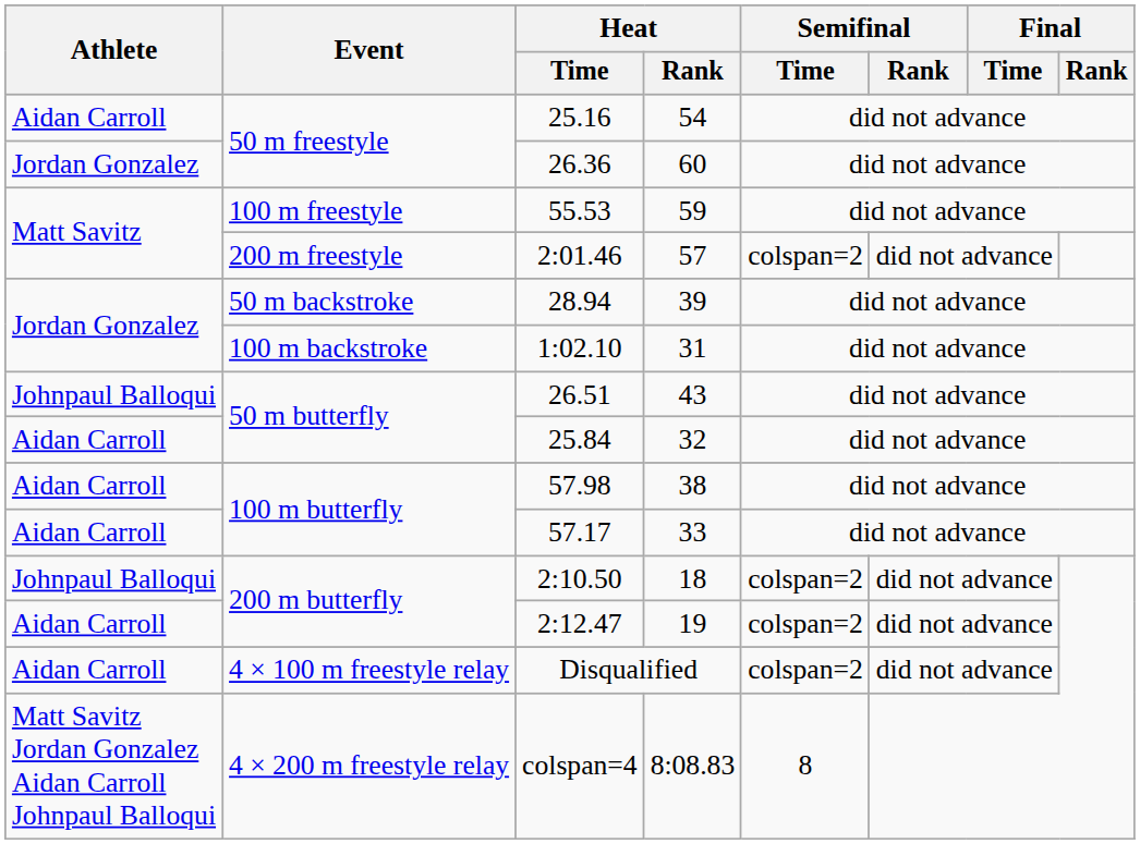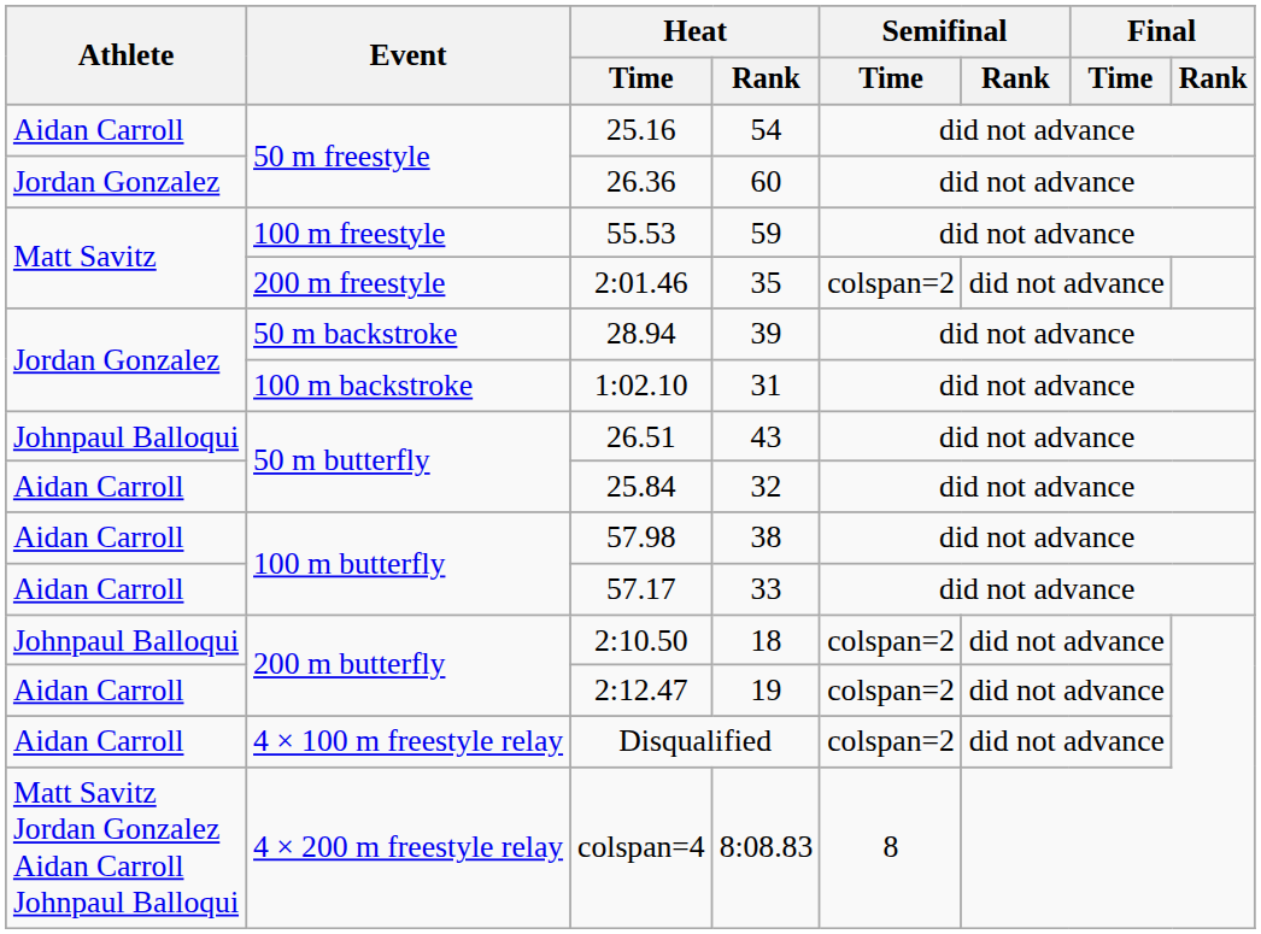2:01.46 | Heat / Rank: 57 -> 35
